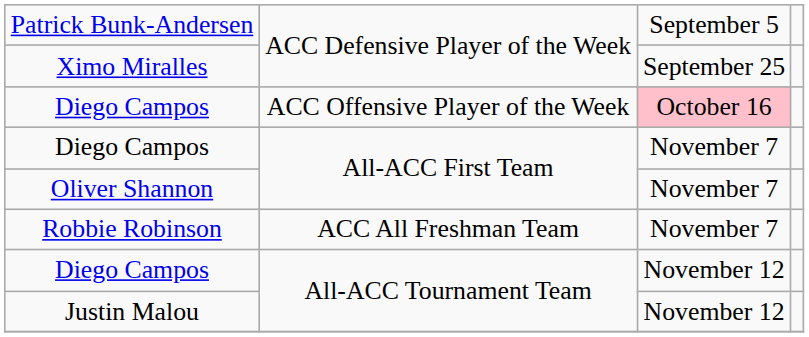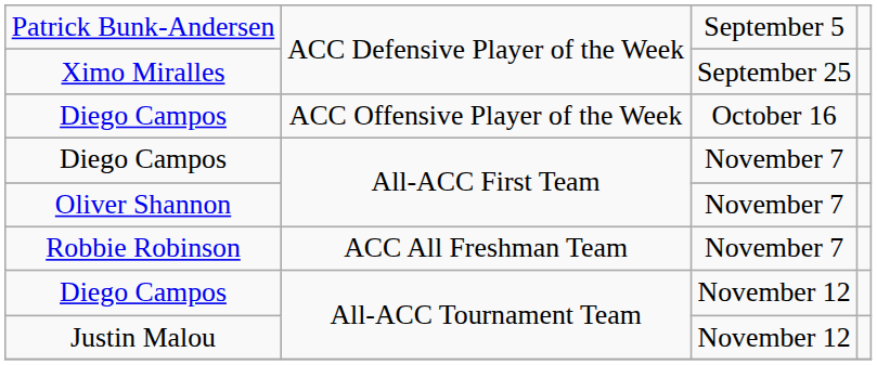Diego Campos / ACC Offensive Player of the Week | column 3: pink background -> no background
